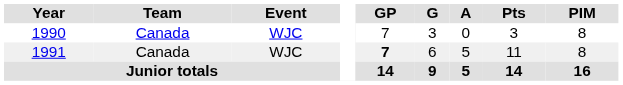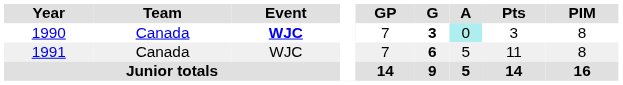1990 | Event: normal -> bold
1990 | G: normal -> bold
1990 | A: no background -> paleturquoise background
1991 | GP: bold -> normal
1991 | G: normal -> bold
